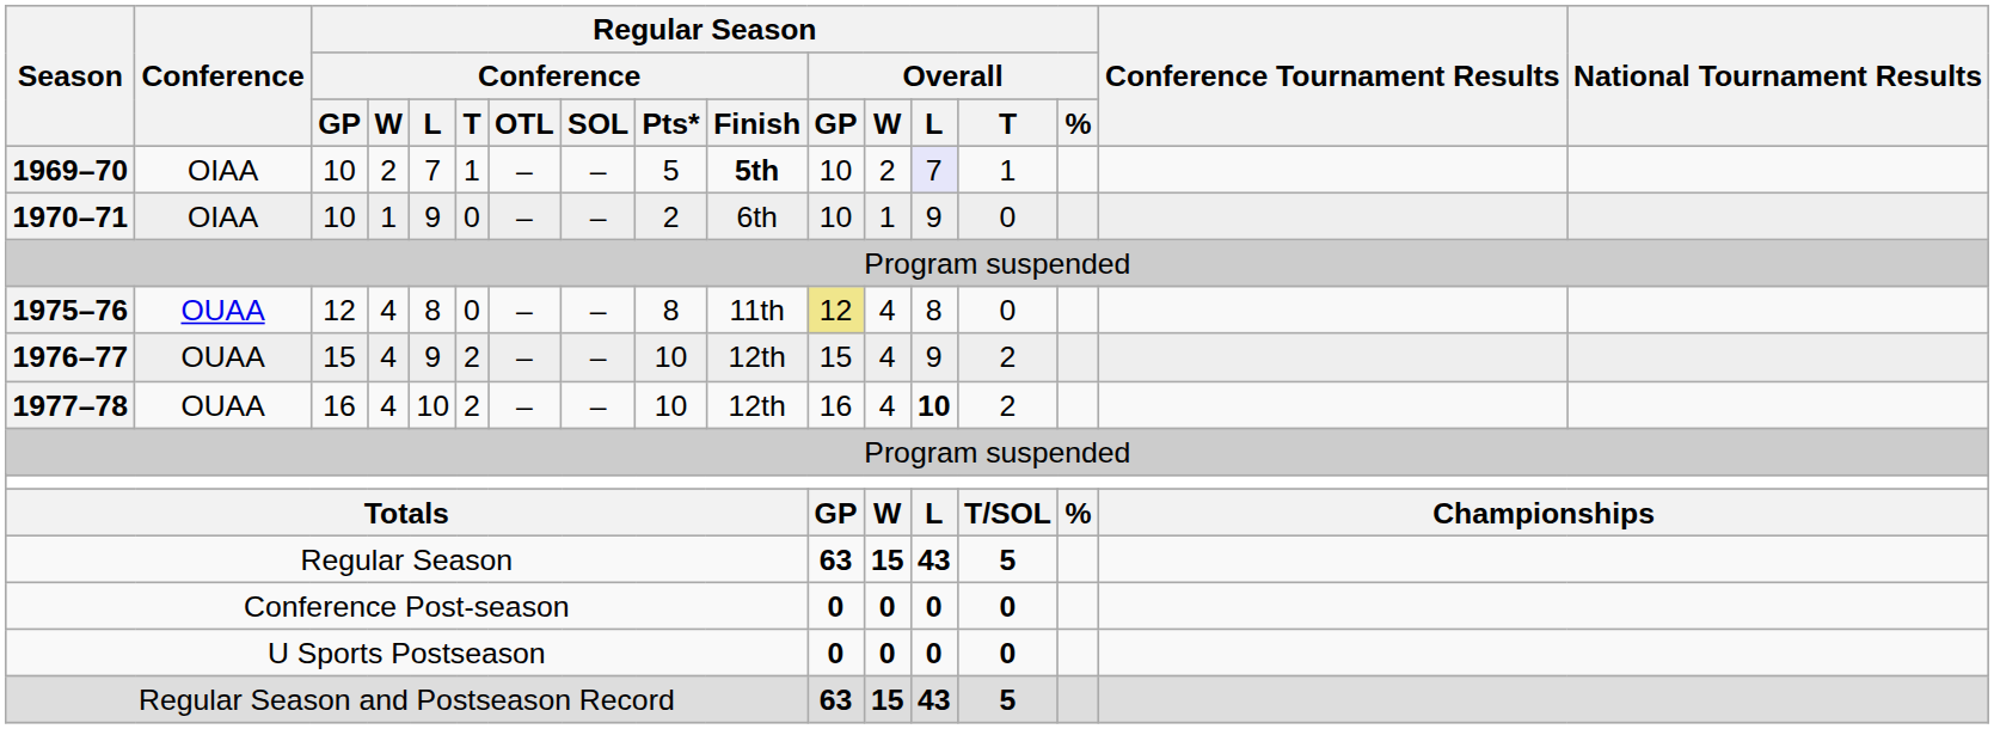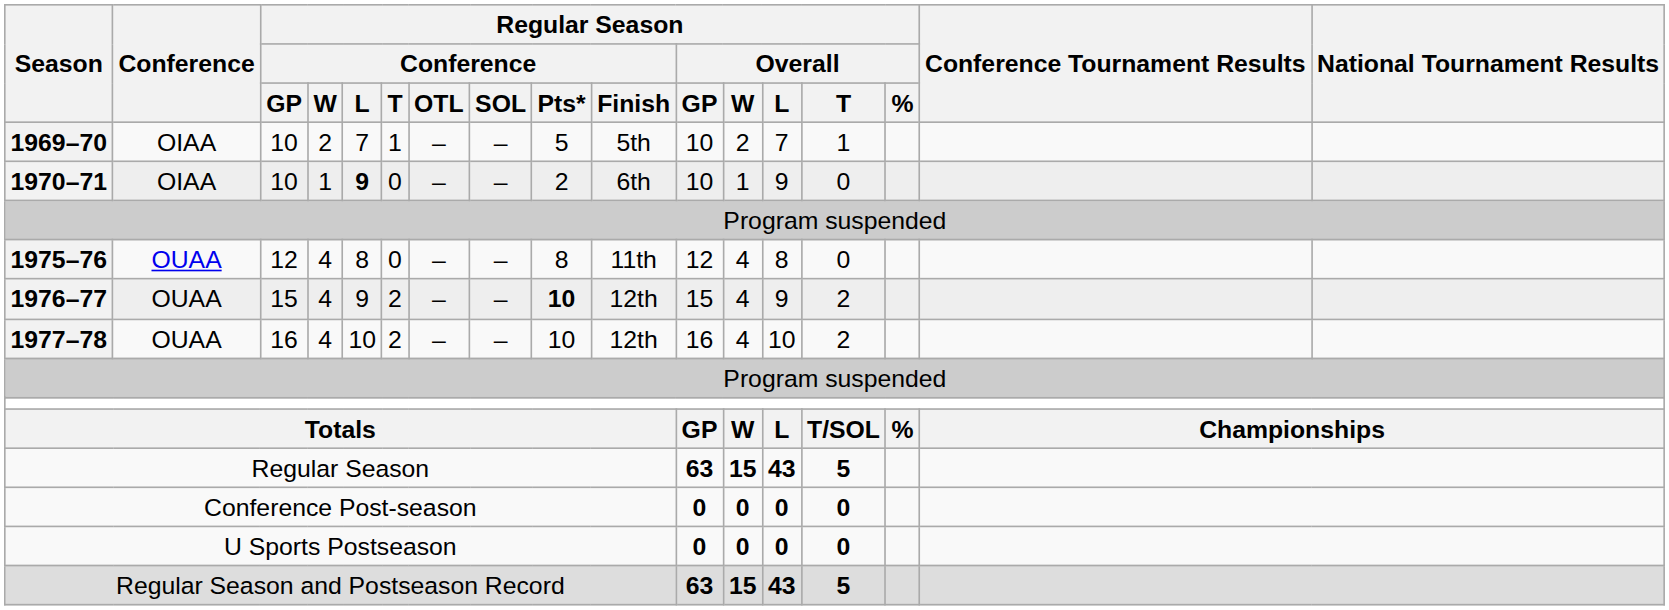1969–70 | Regular Season / Conference / Finish: bold -> normal
1969–70 | Regular Season / Overall / L: lavender background -> no background
1970–71 | Regular Season / Conference / L: normal -> bold
1975–76 | Regular Season / Overall / GP: khaki background -> no background
1976–77 | Regular Season / Conference / Pts*: normal -> bold
1977–78 | Regular Season / Overall / L: bold -> normal
